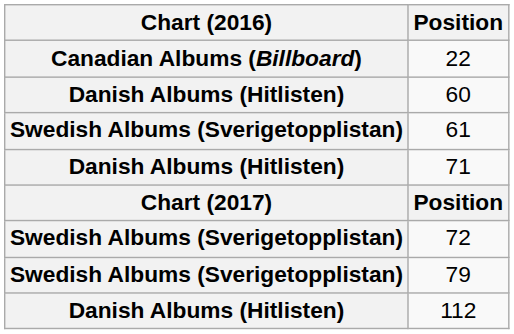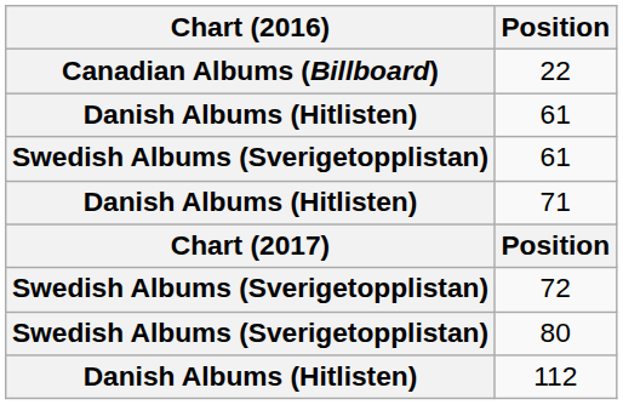row 3 | Position: 60 -> 61
row 8 | Position: 79 -> 80
